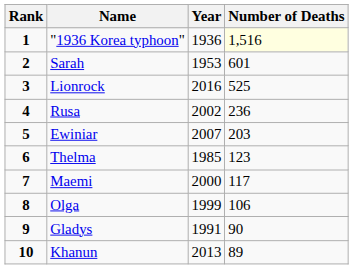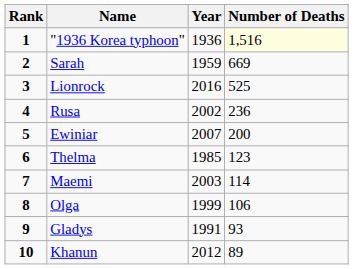Sarah | Year: 1953 -> 1959
Sarah | Number of Deaths: 601 -> 669
Ewiniar | Number of Deaths: 203 -> 200
Maemi | Year: 2000 -> 2003
Maemi | Number of Deaths: 117 -> 114
Gladys | Number of Deaths: 90 -> 93
Khanun | Year: 2013 -> 2012
